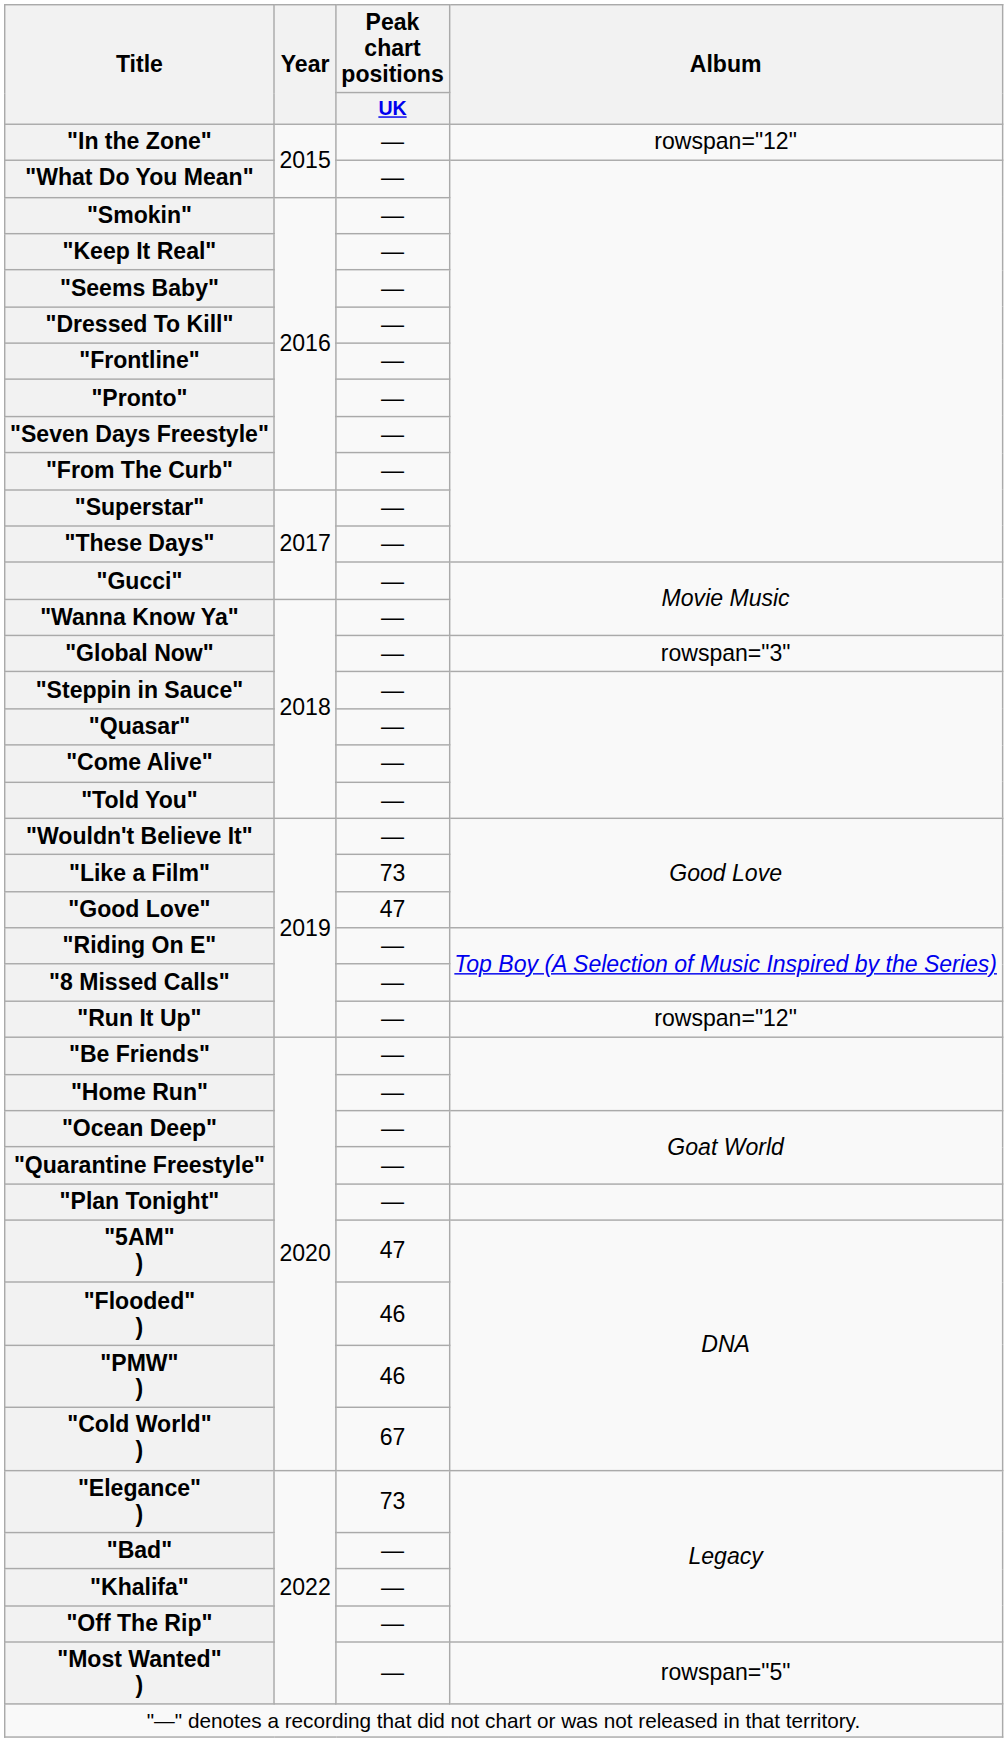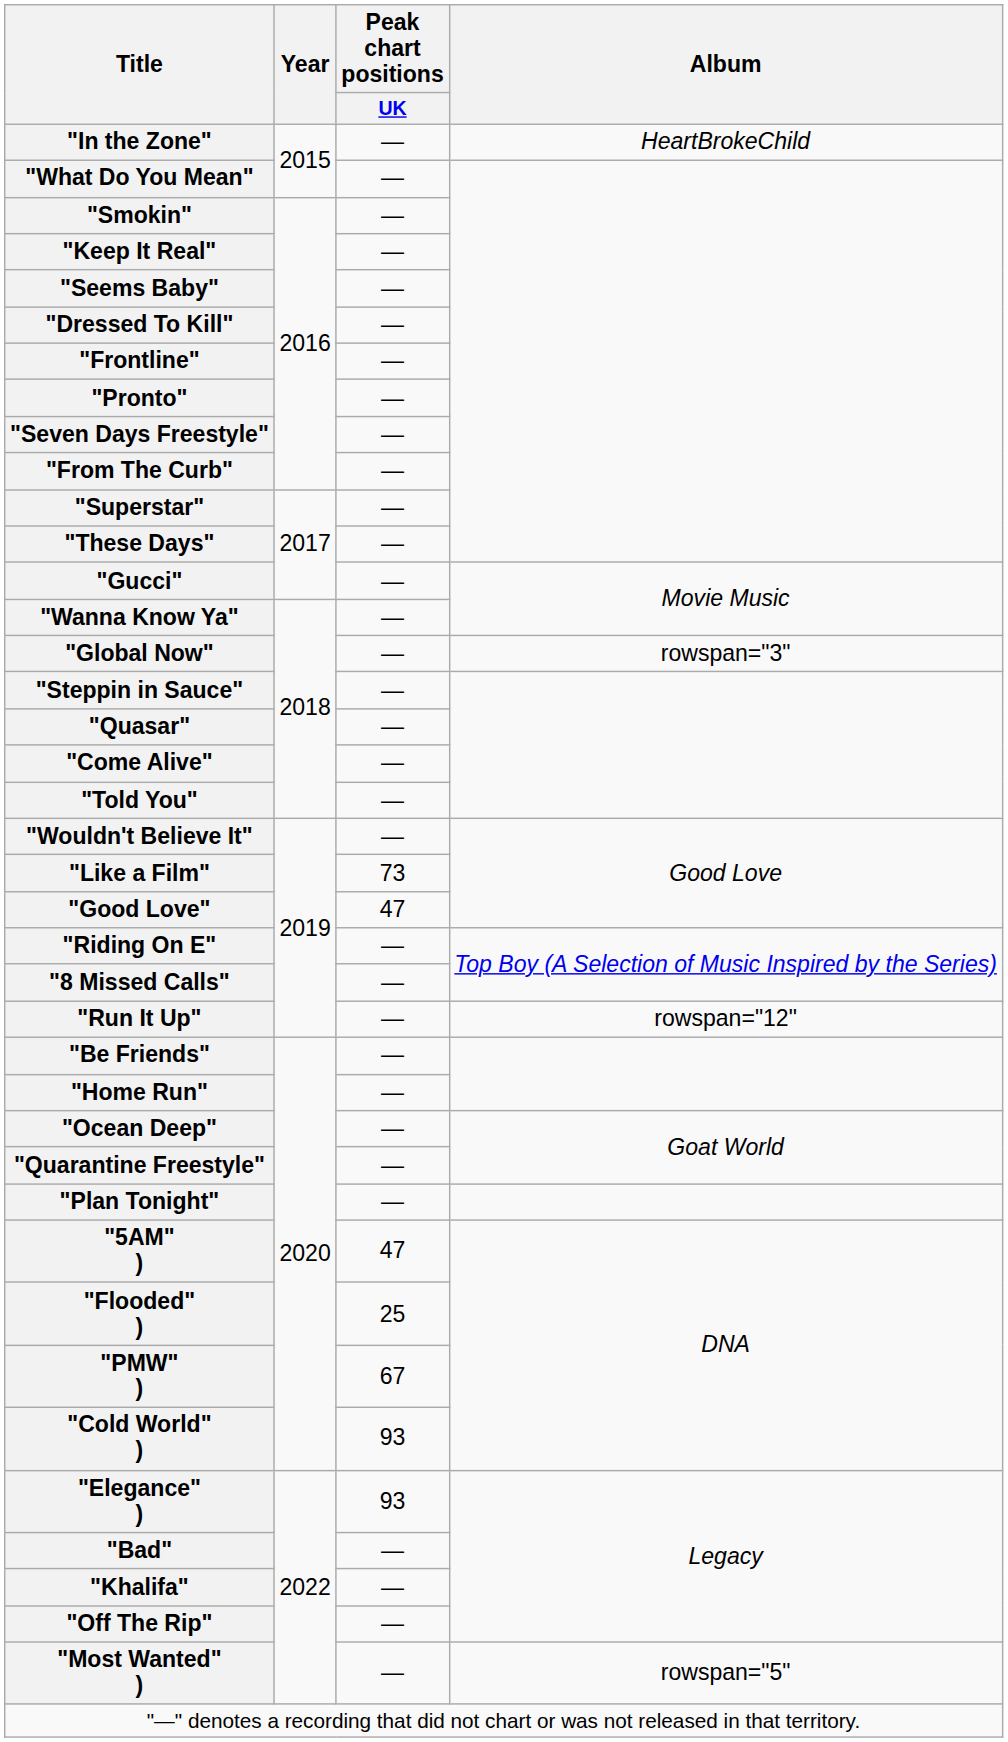"In the Zone" | Album: rowspan="12" -> HeartBrokeChild
"Flooded" ) | Peak chart positions / UK: 46 -> 25
"PMW" ) | Peak chart positions / UK: 46 -> 67
"Cold World" ) | Peak chart positions / UK: 67 -> 93
"Elegance" ) | Peak chart positions / UK: 73 -> 93
